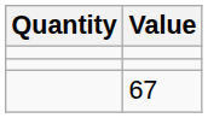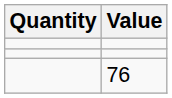row 4 | Value: 67 -> 76
